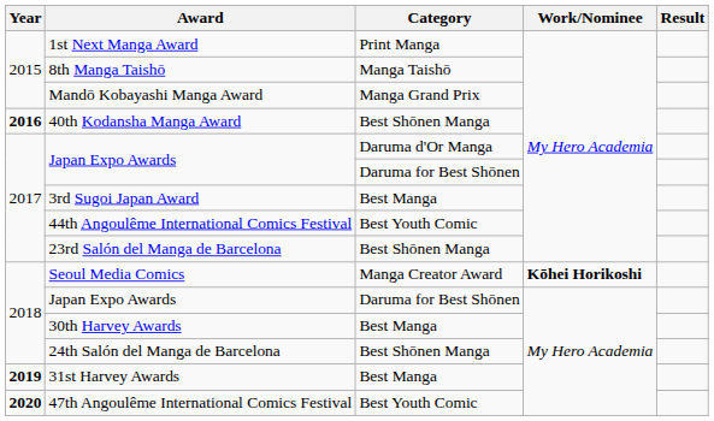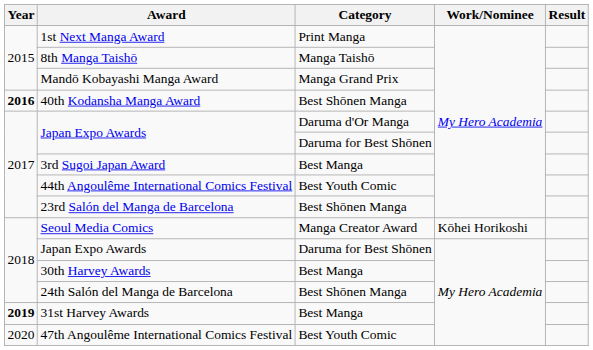Seoul Media Comics | Work/Nominee: bold -> normal
47th Angoulême International Comics Festival | Year: bold -> normal
